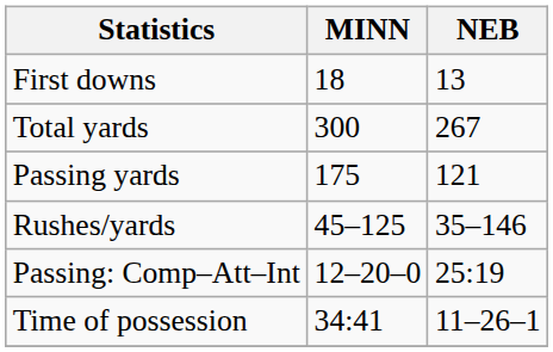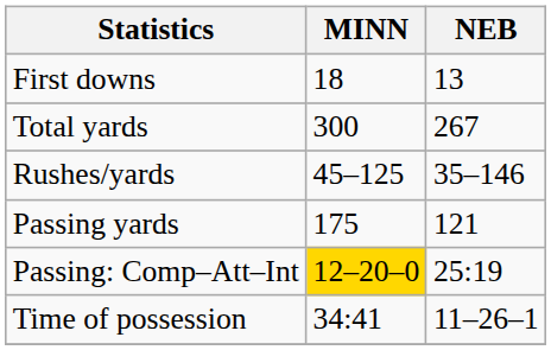rows swapped: Rushes/yards <-> Passing yards
Passing: Comp–Att–Int | MINN: no background -> gold background
